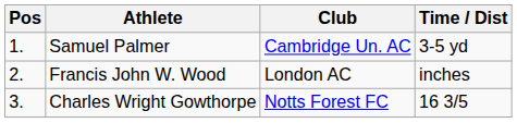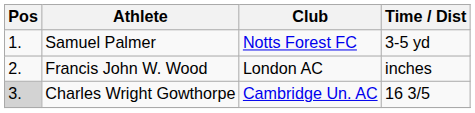Samuel Palmer | Club: Cambridge Un. AC -> Notts Forest FC
Charles Wright Gowthorpe | Pos: no background -> lightgrey background
Charles Wright Gowthorpe | Club: Notts Forest FC -> Cambridge Un. AC
